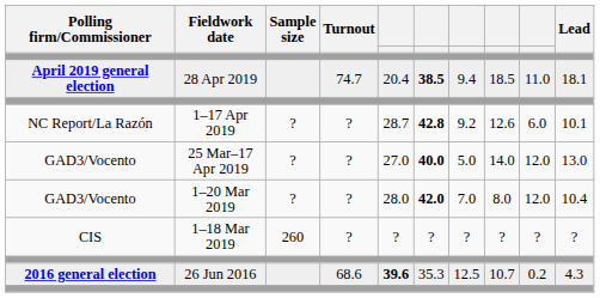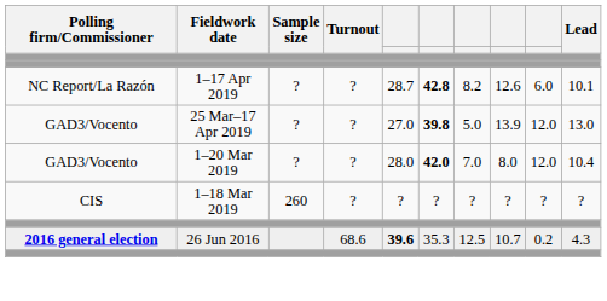- row: April 2019 general election | 28 Apr 2019 | 74.7 | 20.4 | 38.5 | 9.4 | 18.5 | 11.0 | 18.1
1–17 Apr 2019 | column 7: 9.2 -> 8.2
25 Mar–17 Apr 2019 | column 6: 40.0 -> 39.8
25 Mar–17 Apr 2019 | column 8: 14.0 -> 13.9
